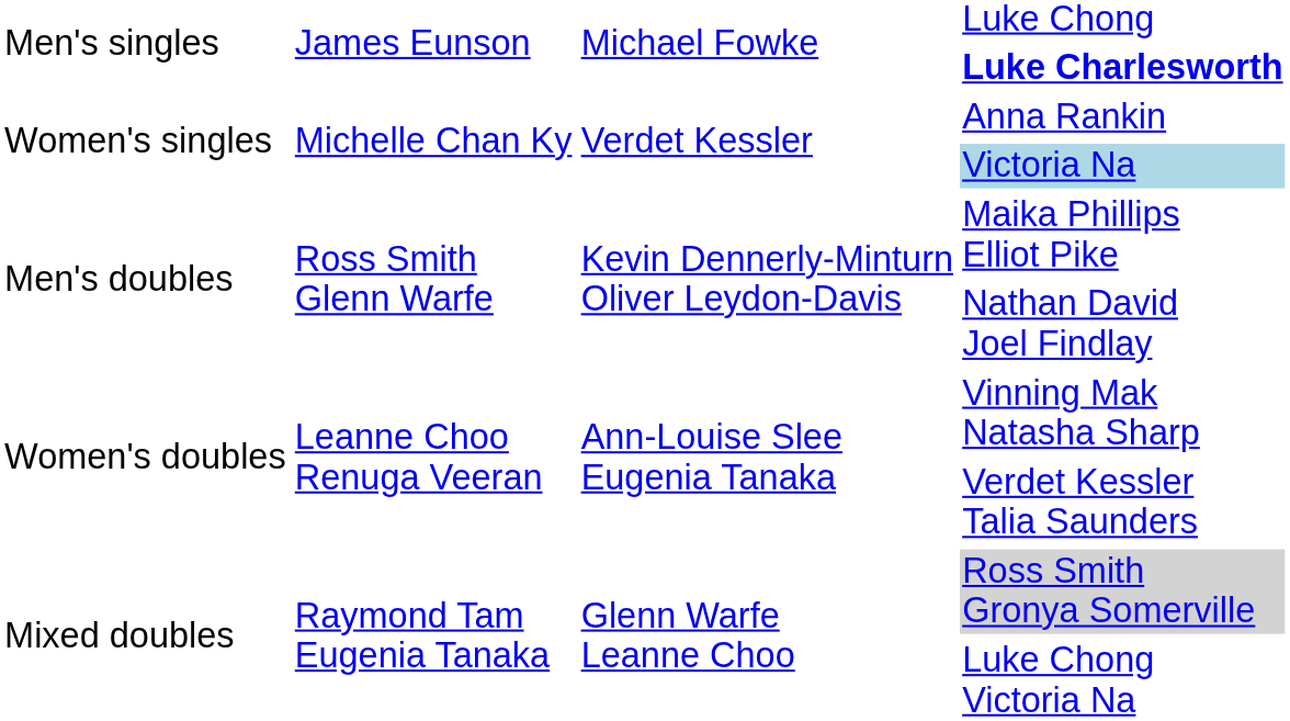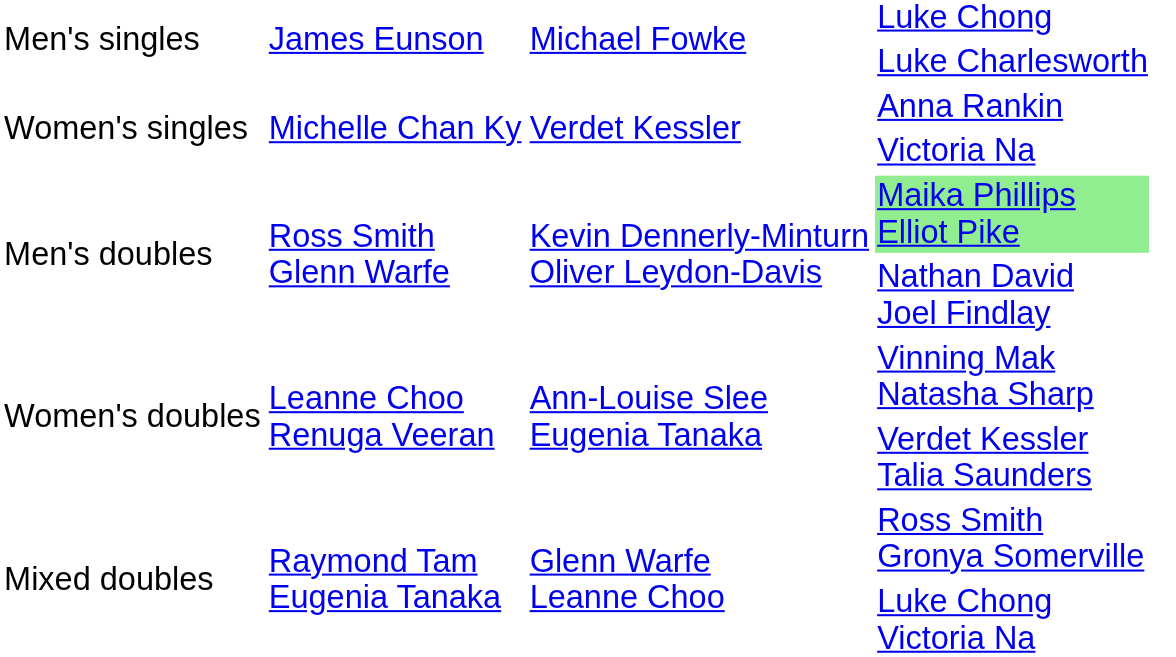Luke Charlesworth | column 4: bold -> normal
Victoria Na | column 4: lightblue background -> no background
Maika Phillips Elliot Pike | column 4: no background -> lightgreen background
Ross Smith Gronya Somerville | column 4: lightgrey background -> no background
